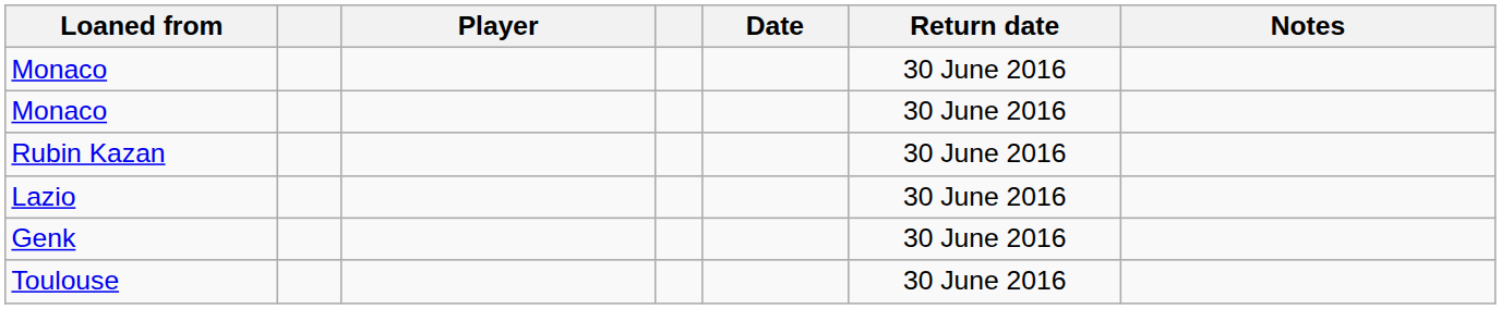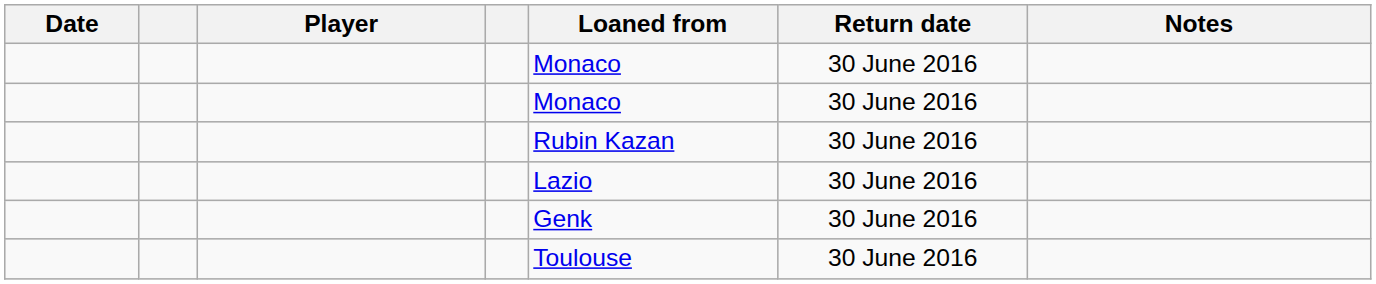columns swapped: Date <-> Loaned from
